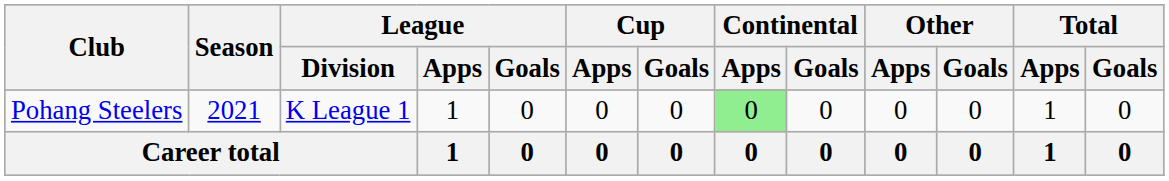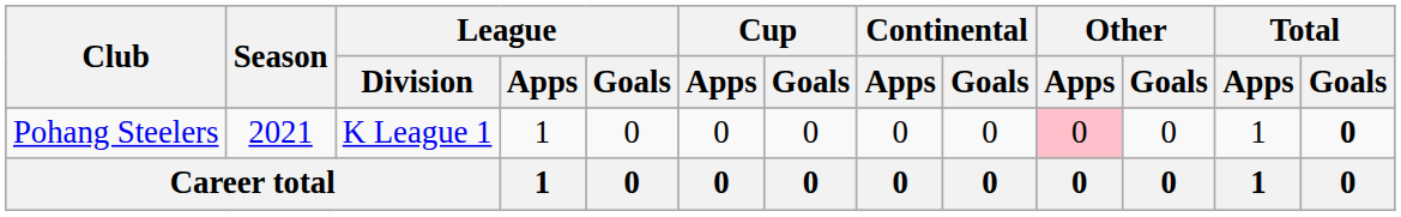Pohang Steelers | Continental / Apps: lightgreen background -> no background
Pohang Steelers | Other / Apps: no background -> pink background
Pohang Steelers | Total / Goals: normal -> bold
